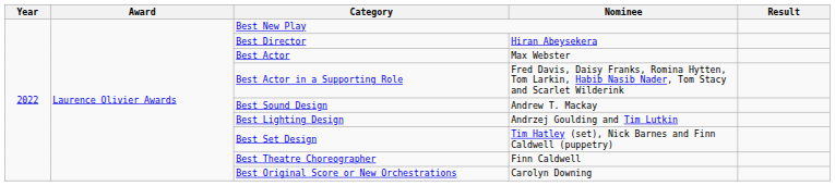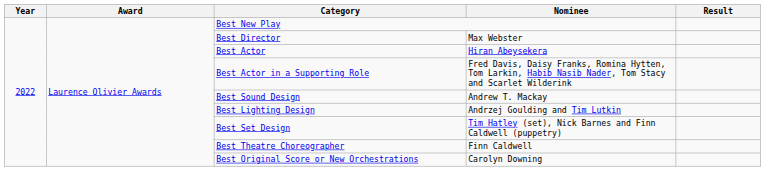Best Director | Nominee: Hiran Abeysekera -> Max Webster
Best Actor | Nominee: Max Webster -> Hiran Abeysekera
